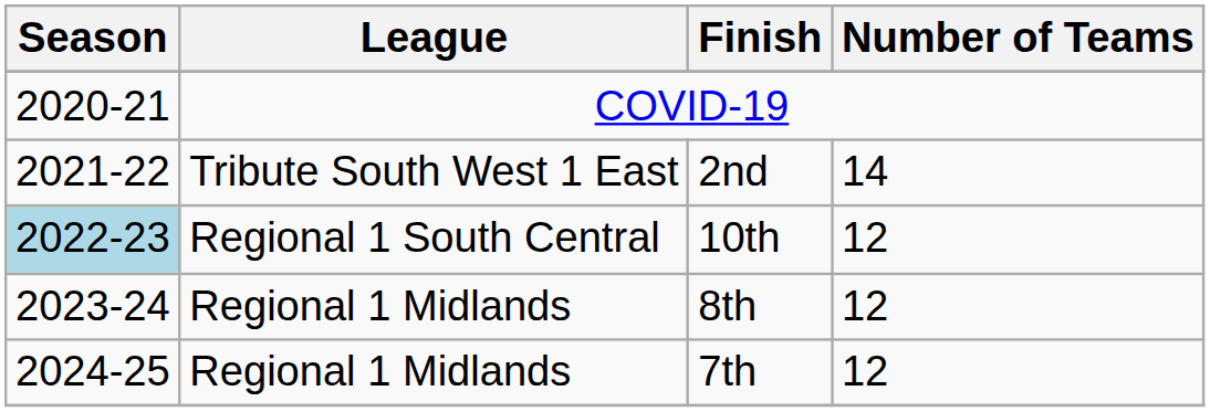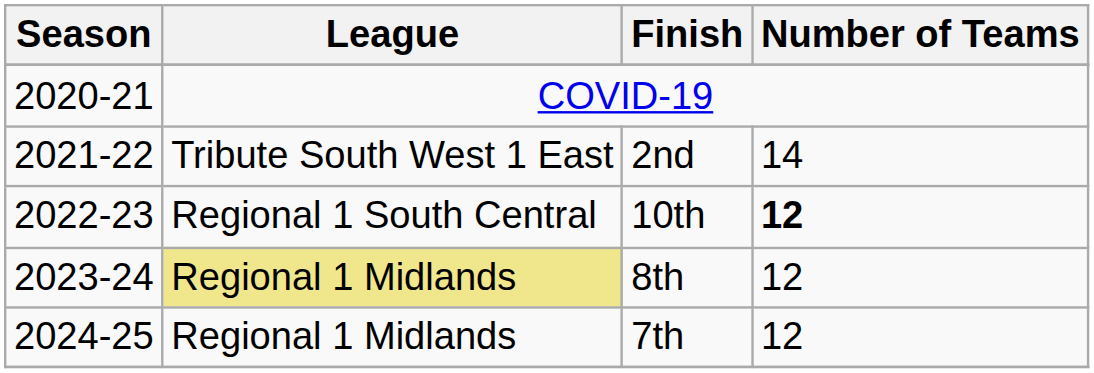10th | Season: lightblue background -> no background
10th | Number of Teams: normal -> bold
8th | League: no background -> khaki background
